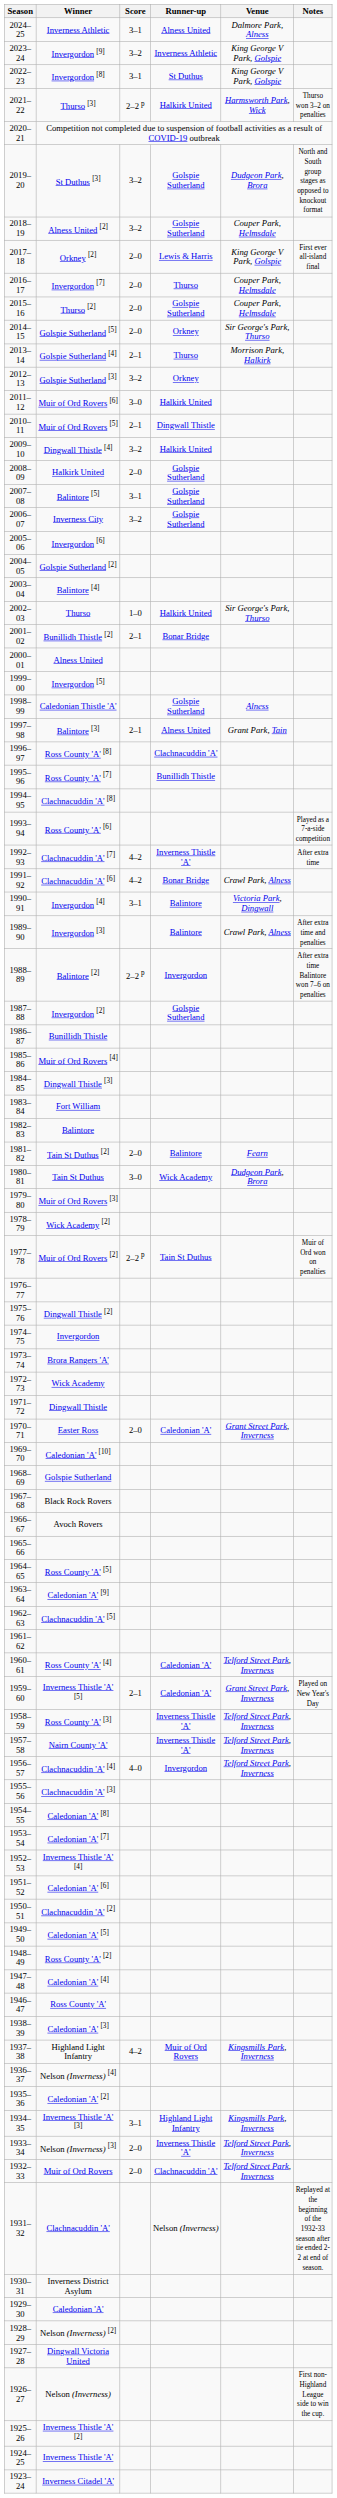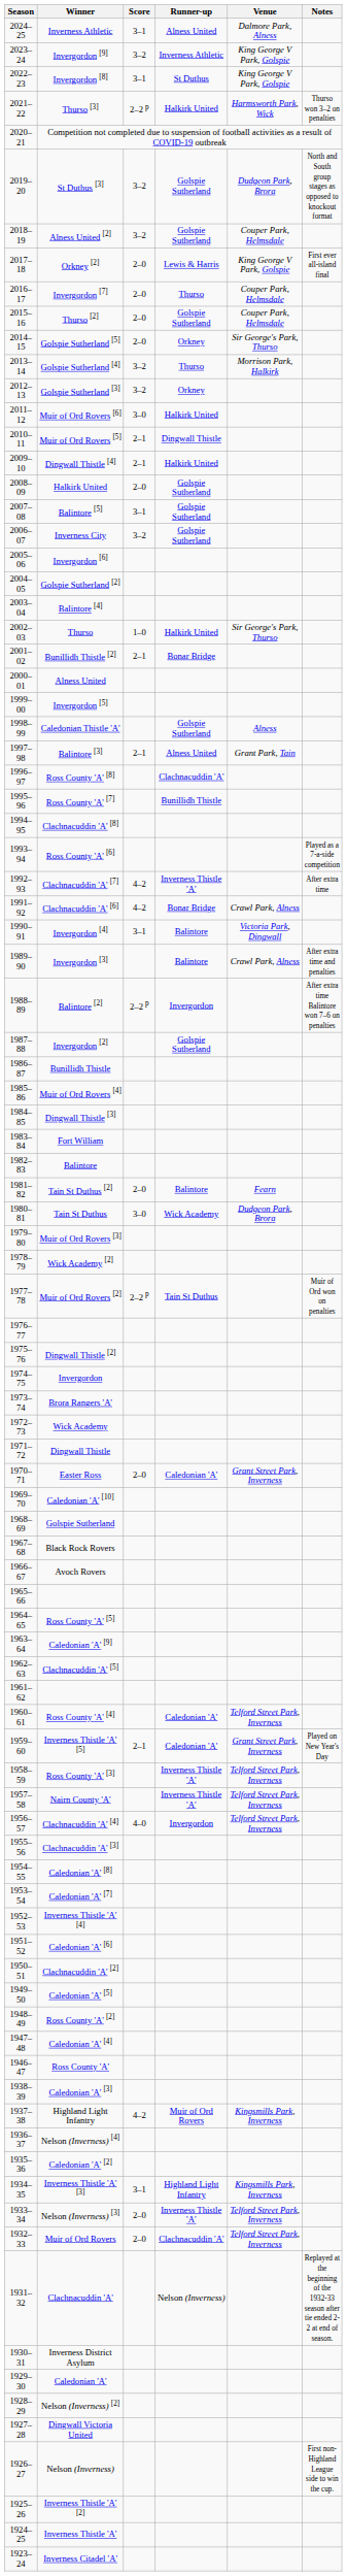Golspie Sutherland [4] | Score: 2–1 -> 3–2
Dingwall Thistle [4] | Score: 3–2 -> 2–1
